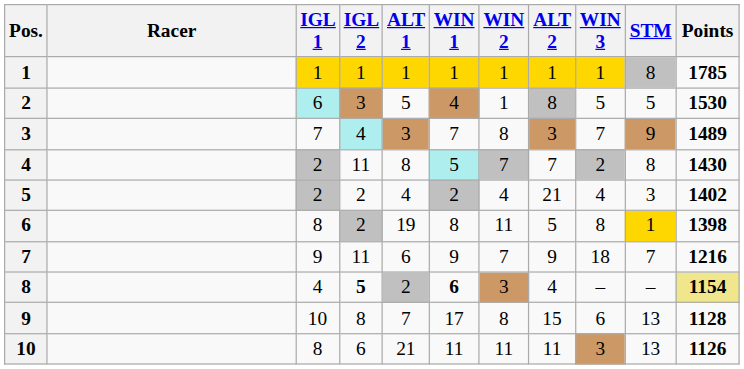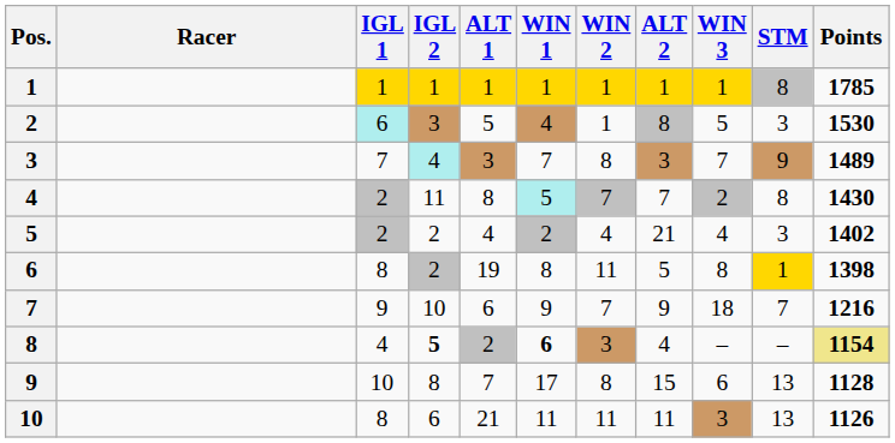row 3 | STM: 5 -> 3
row 8 | IGL 2: 11 -> 10
